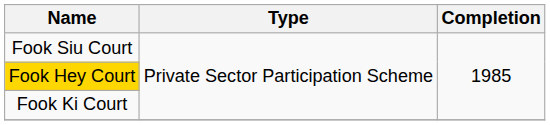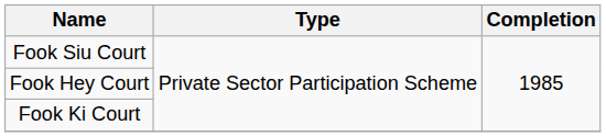Fook Hey Court | Name: gold background -> no background
